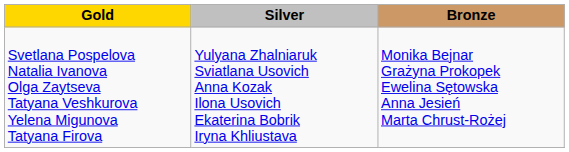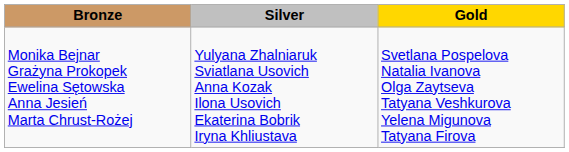columns swapped: Gold <-> Bronze
